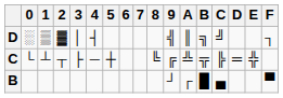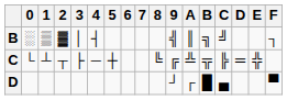row 2 | column 1: D -> B
row 4 | column 1: B -> D
